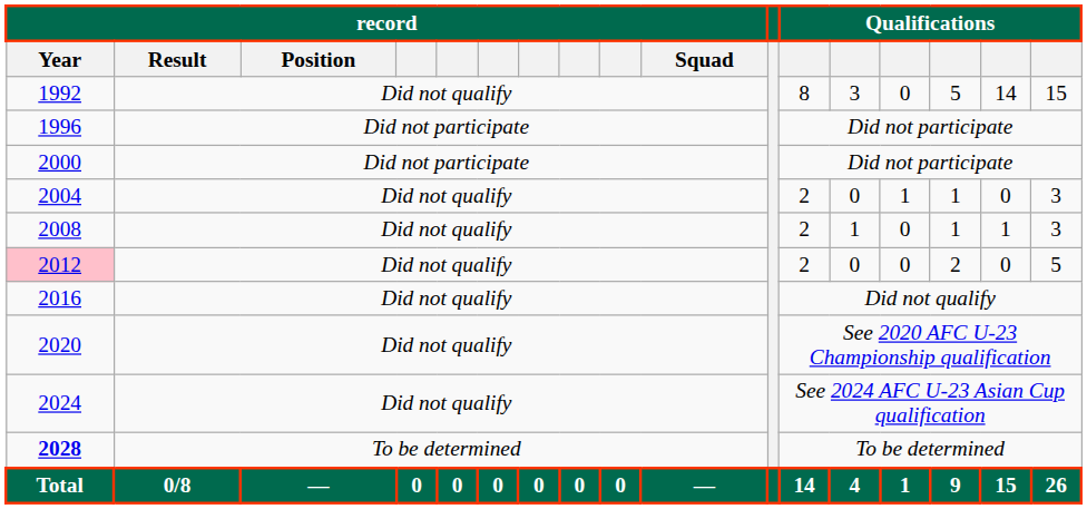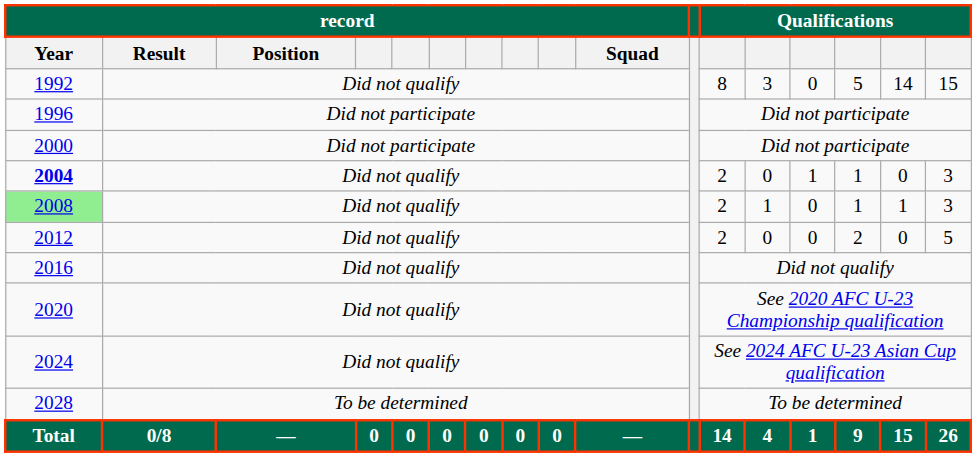2004 | record / Year: normal -> bold
2008 | record / Year: no background -> lightgreen background
2012 | record / Year: pink background -> no background
2028 | record / Year: bold -> normal
